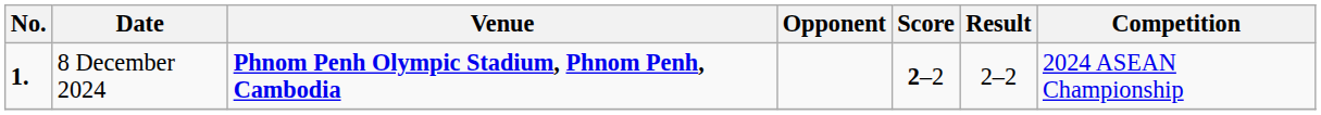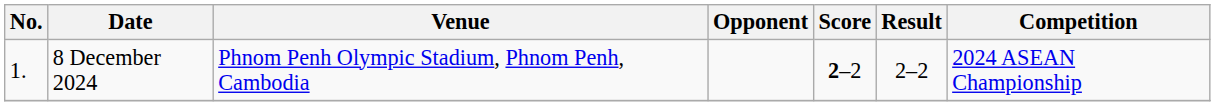8 December 2024 | No.: bold -> normal
8 December 2024 | Venue: bold -> normal
